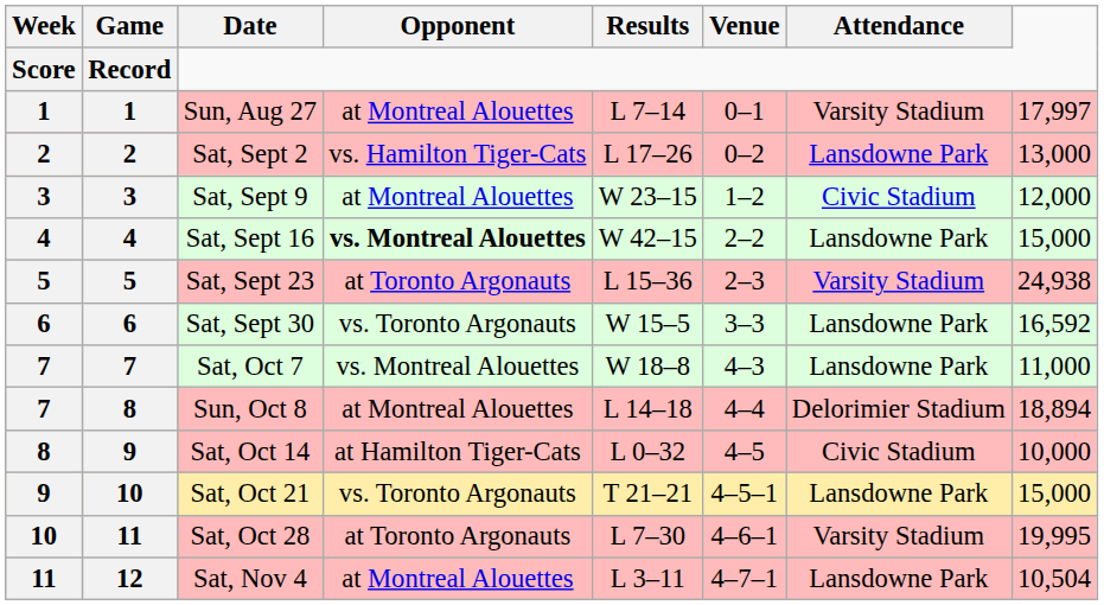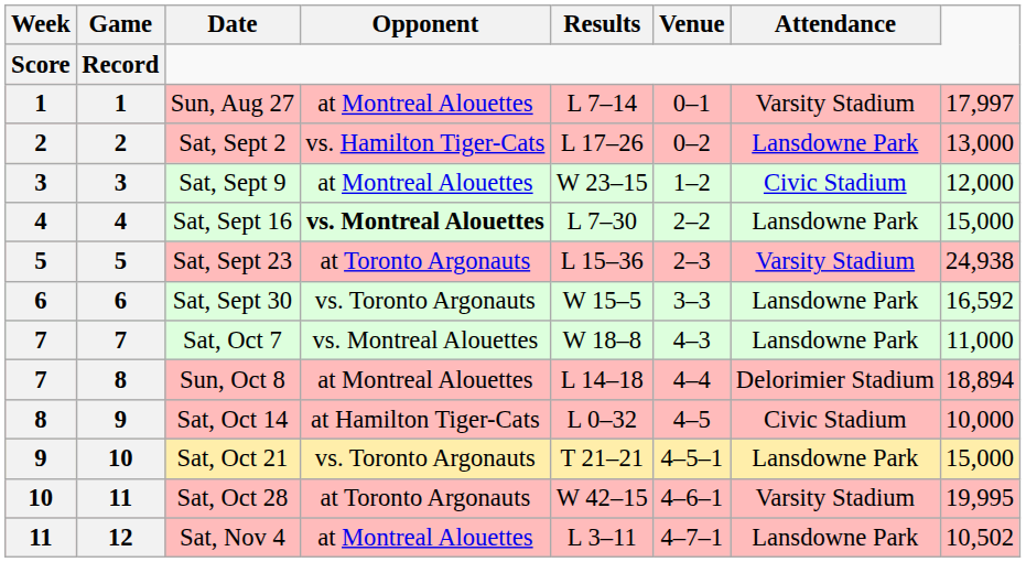Sat, Sept 16 | Results: W 42–15 -> L 7–30
Sat, Oct 28 | Results: L 7–30 -> W 42–15
Sat, Nov 4 | column 8: 10,504 -> 10,502
